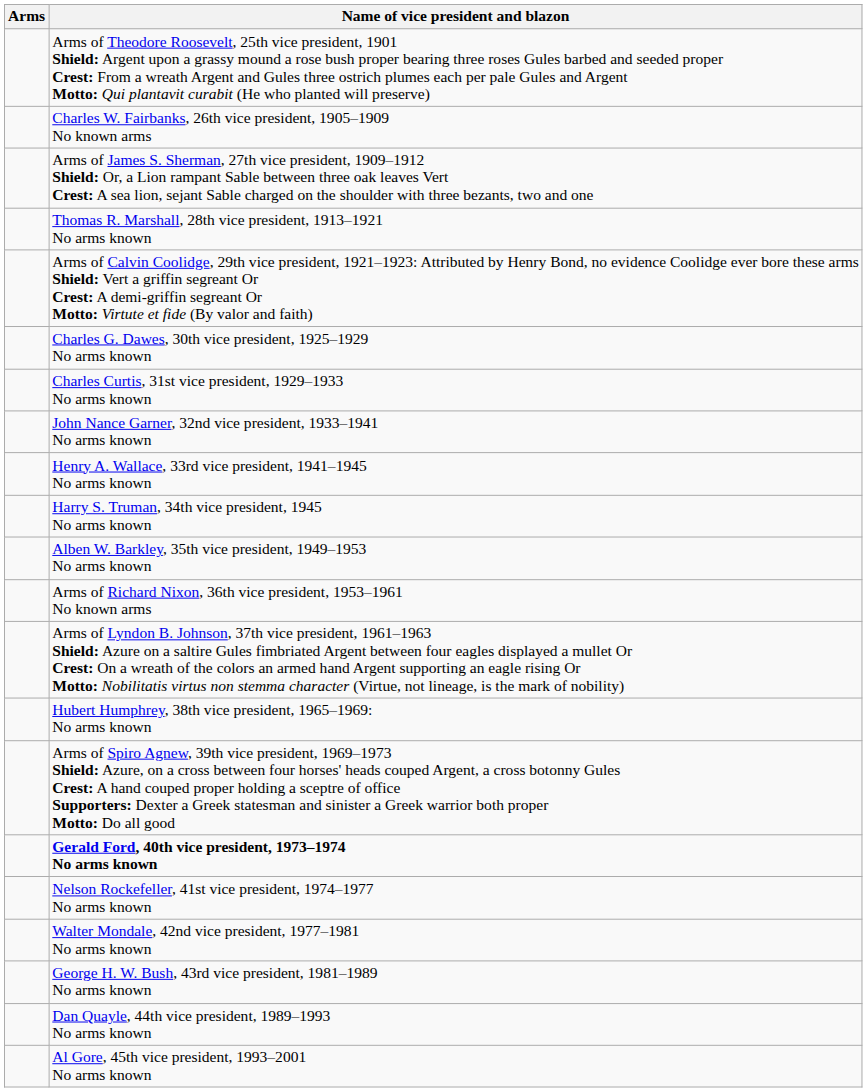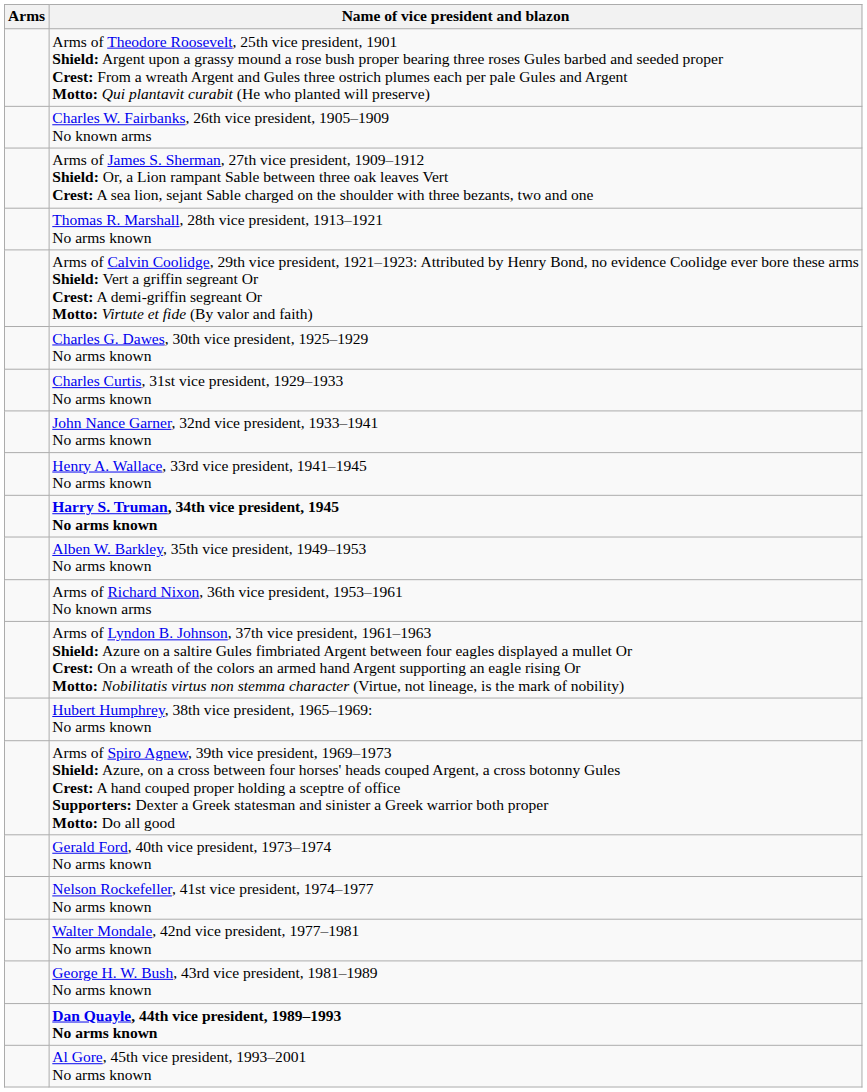Harry S. Truman, 34th vice president, 1945 No arms known | Name of vice president and blazon: normal -> bold
Gerald Ford, 40th vice president, 1973–1974 No arms known | Name of vice president and blazon: bold -> normal
Dan Quayle, 44th vice president, 1989–1993 No arms known | Name of vice president and blazon: normal -> bold
